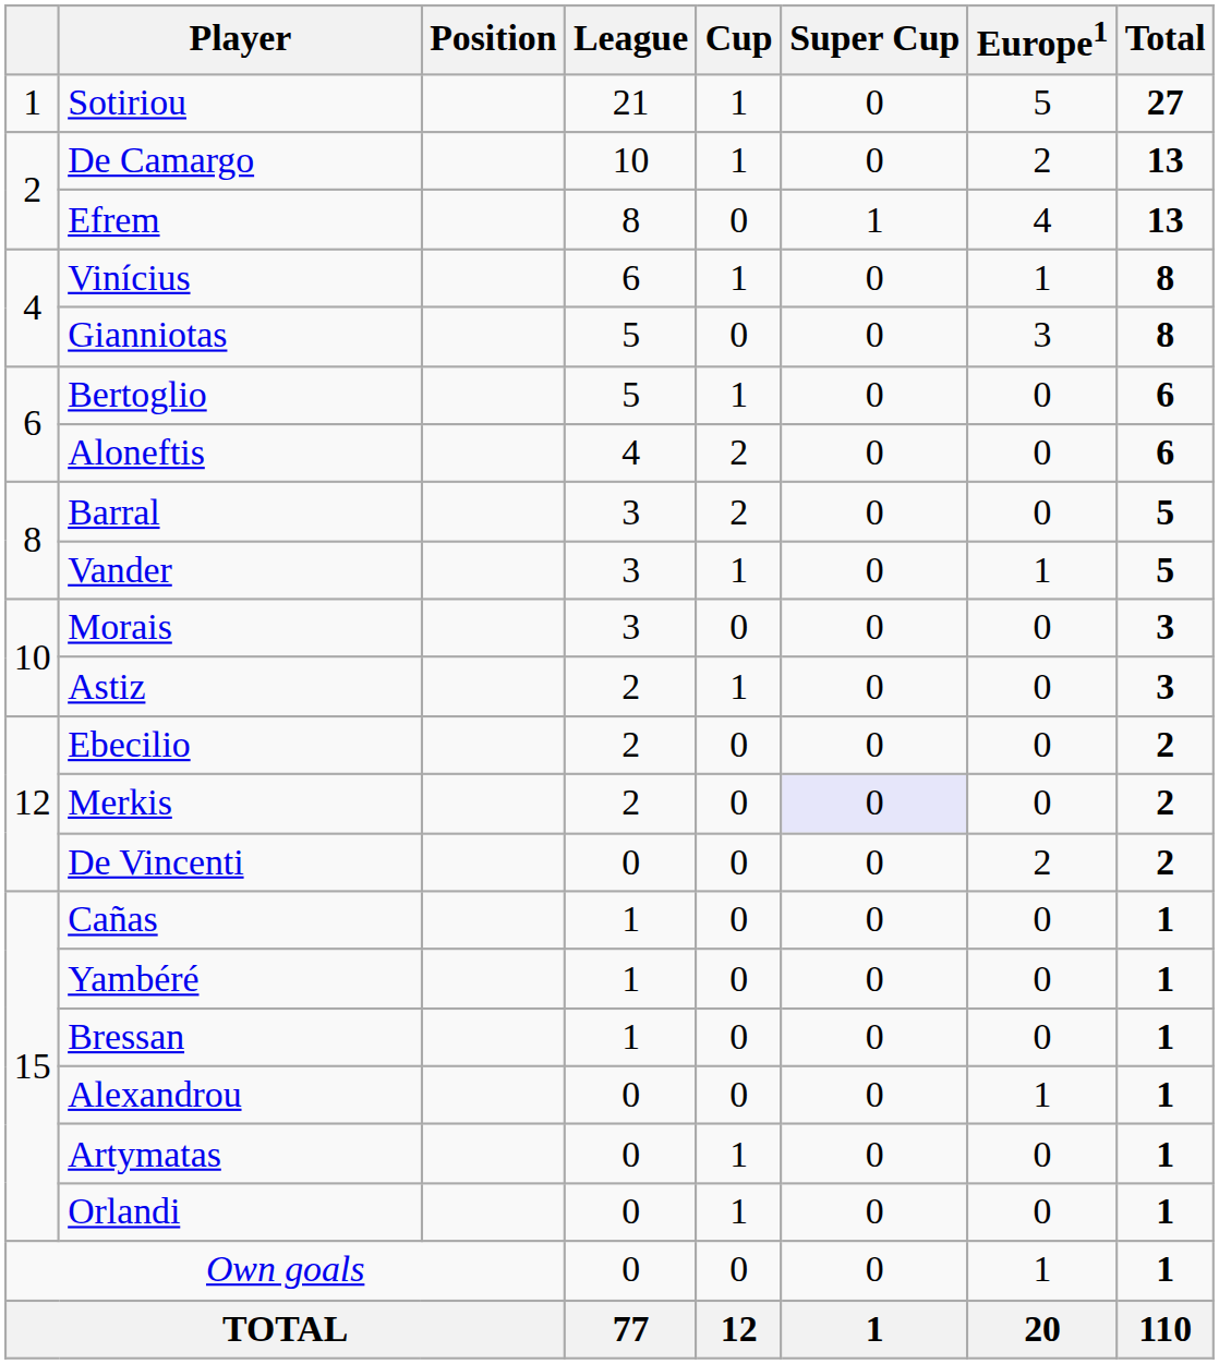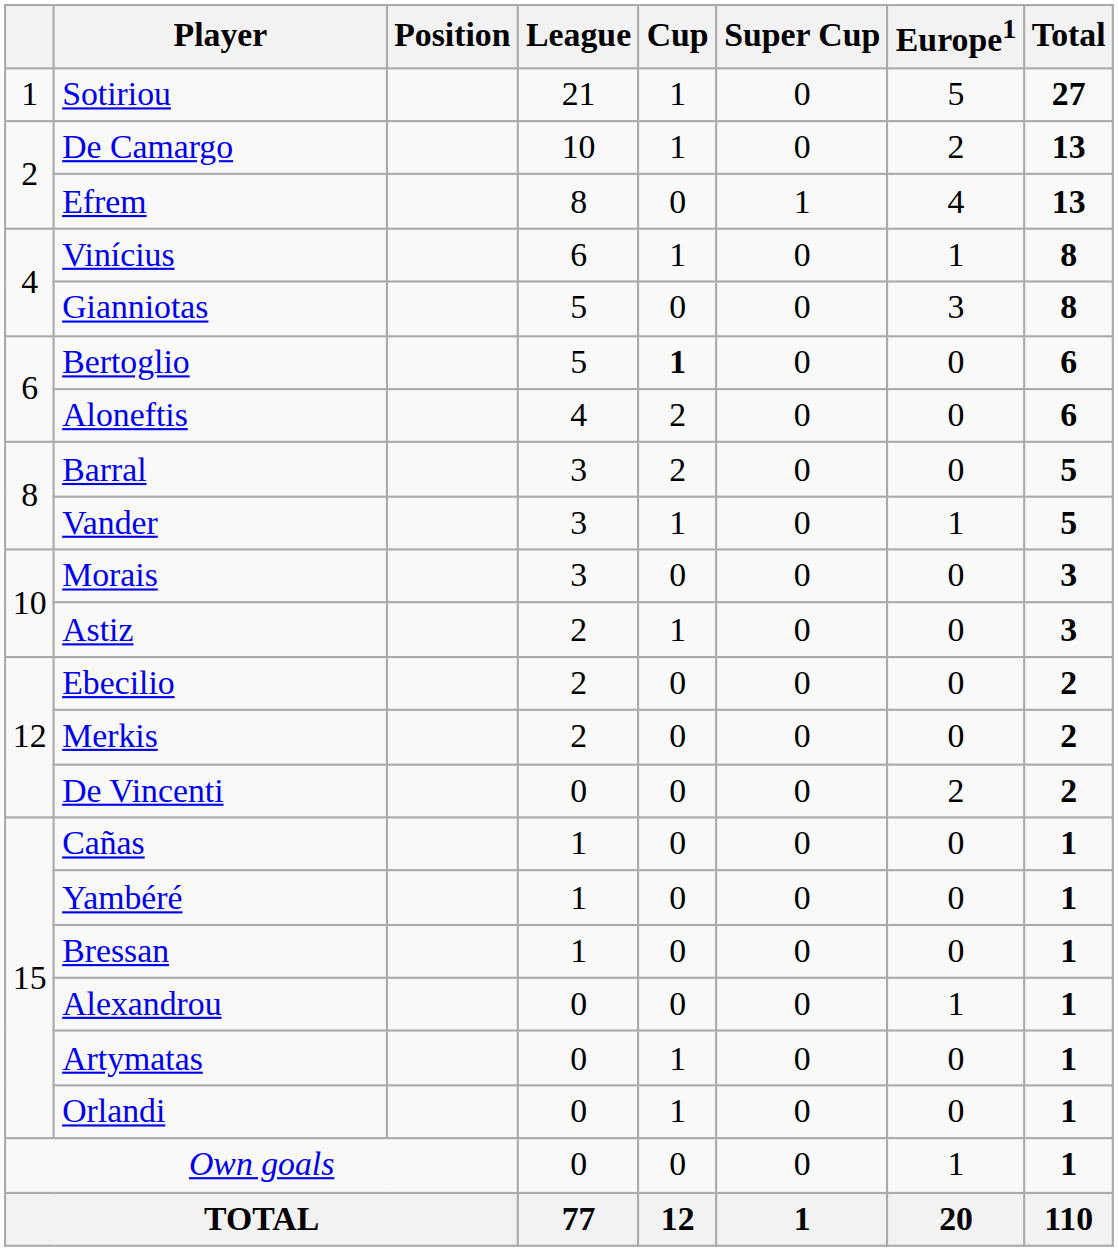Bertoglio | Cup: normal -> bold
Merkis | Super Cup: lavender background -> no background
